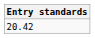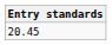row 2 | column 1: 20.42 -> 20.45
